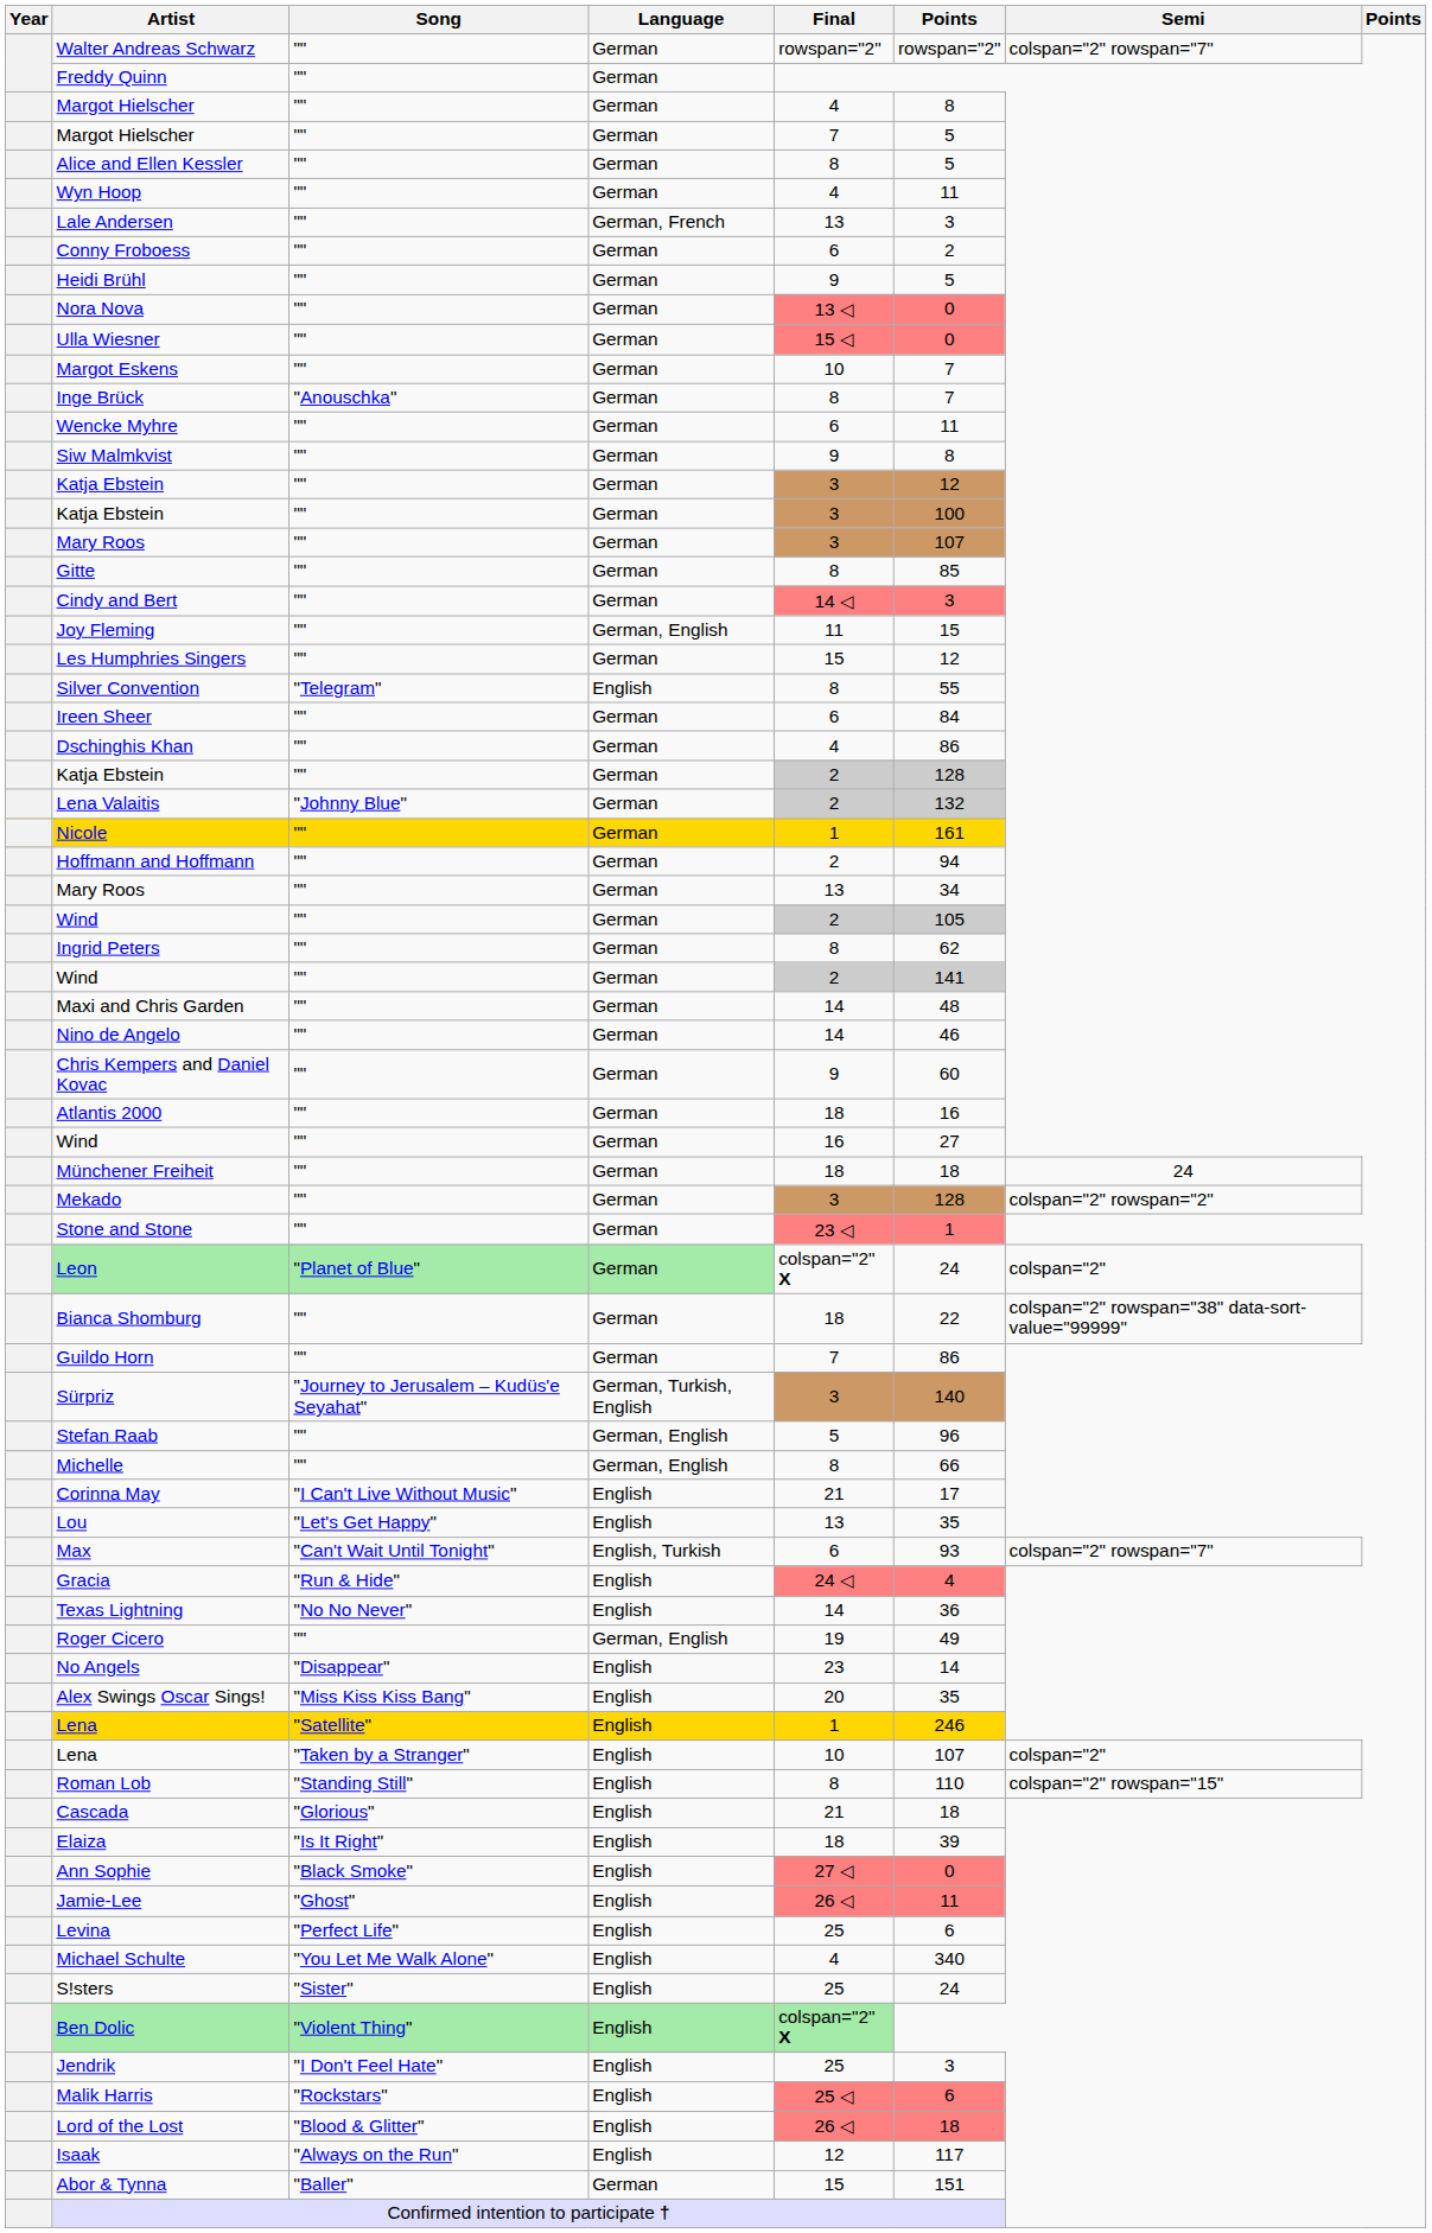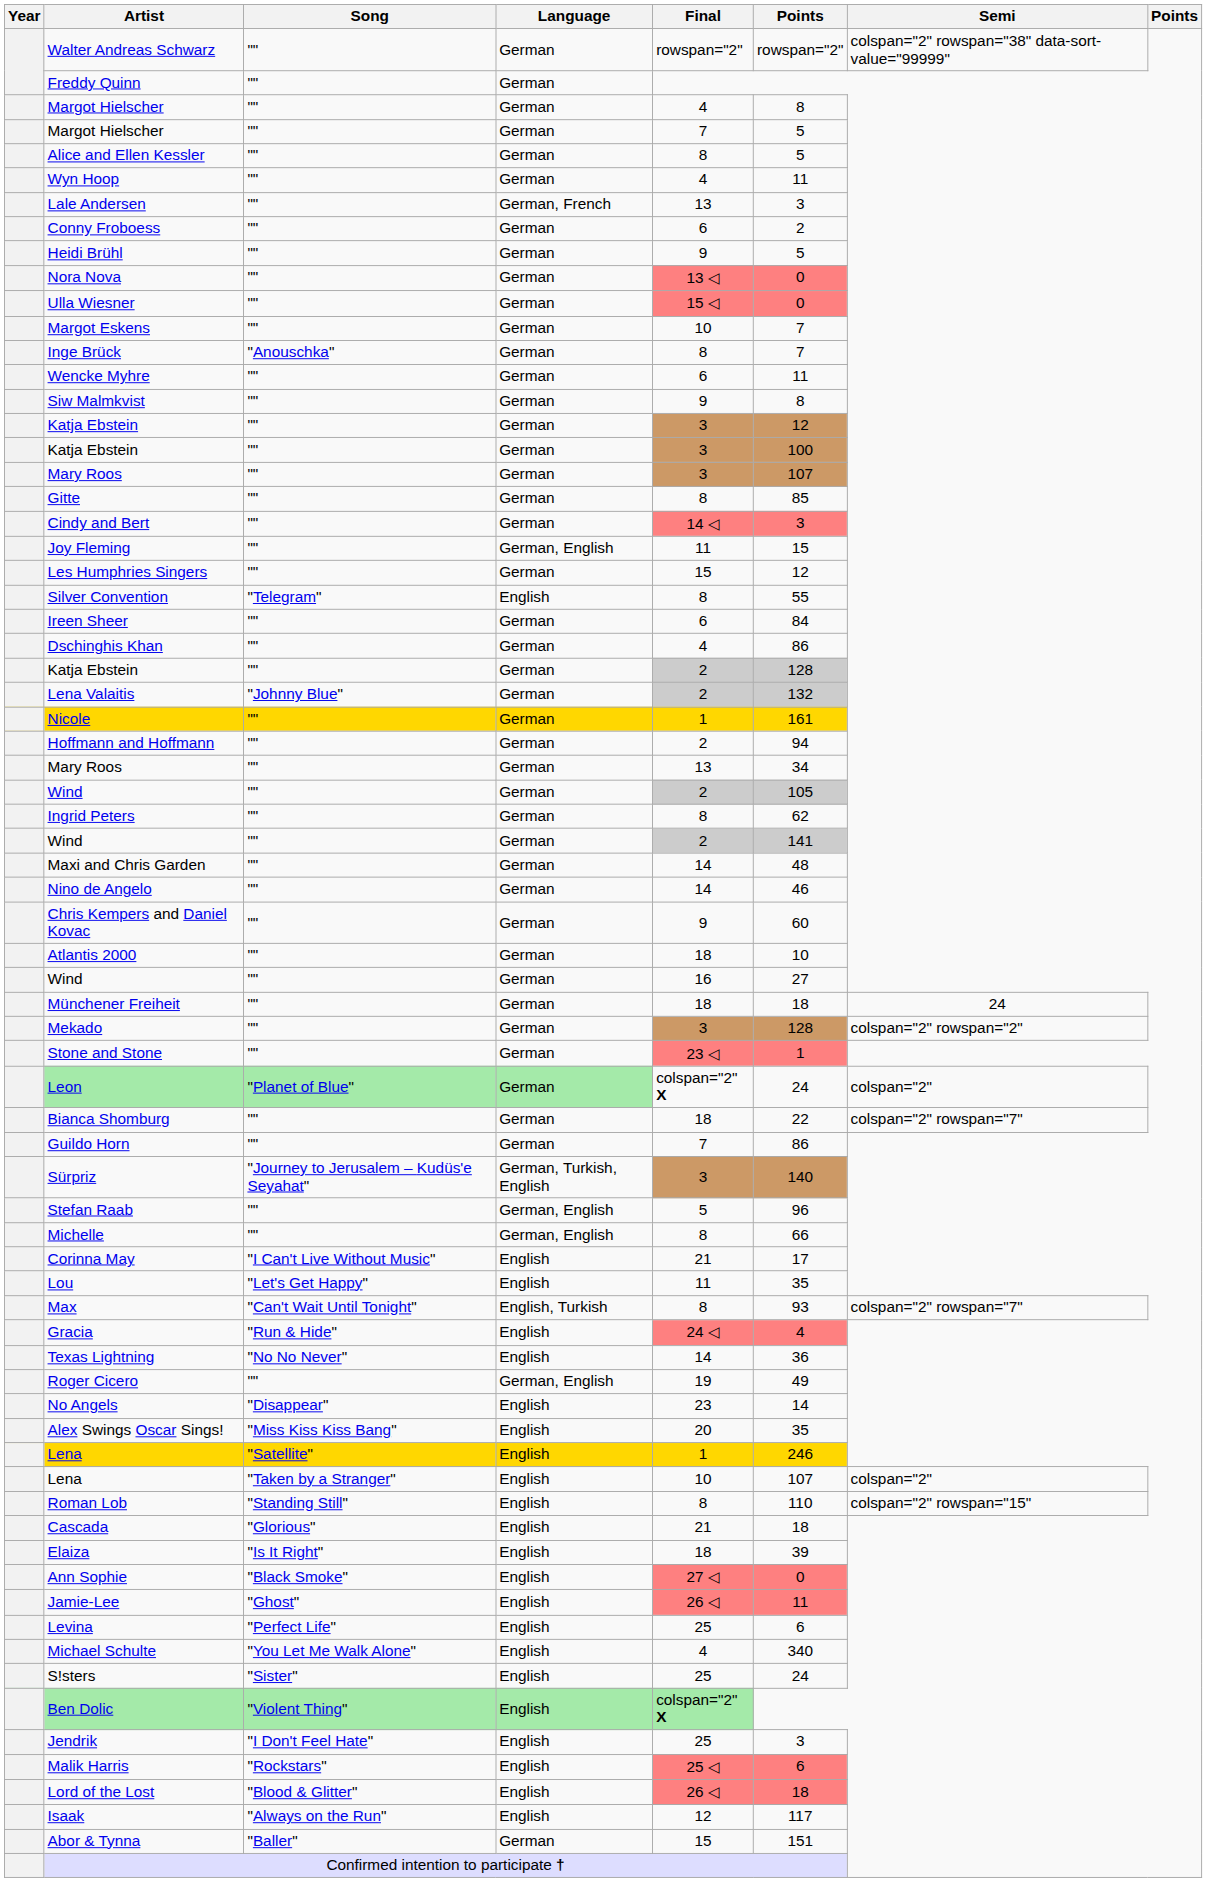Walter Andreas Schwarz | Semi: colspan="2" rowspan="7" -> colspan="2" rowspan="38" data-sort-value="99999"
Atlantis 2000 | column 6: 16 -> 10
Bianca Shomburg | Semi: colspan="2" rowspan="38" data-sort-value="99999" -> colspan="2" rowspan="7"
Lou | Final: 13 -> 11
Max | Final: 6 -> 8
